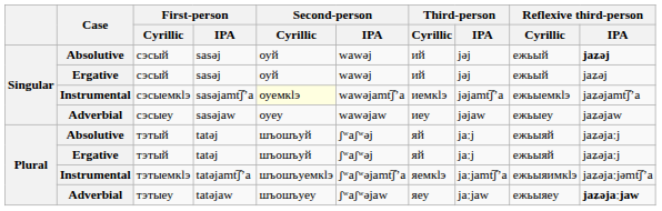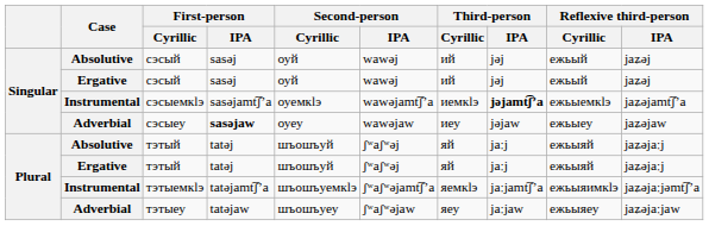Absolutive / сэсый | Reflexive third-person / IPA: bold -> normal
сэсыемкӏэ | Second-person / Cyrillic: lightyellow background -> no background
сэсыемкӏэ | Third-person / IPA: normal -> bold
сэсыеу | First-person / IPA: normal -> bold
тэтыеу | Reflexive third-person / IPA: bold -> normal
